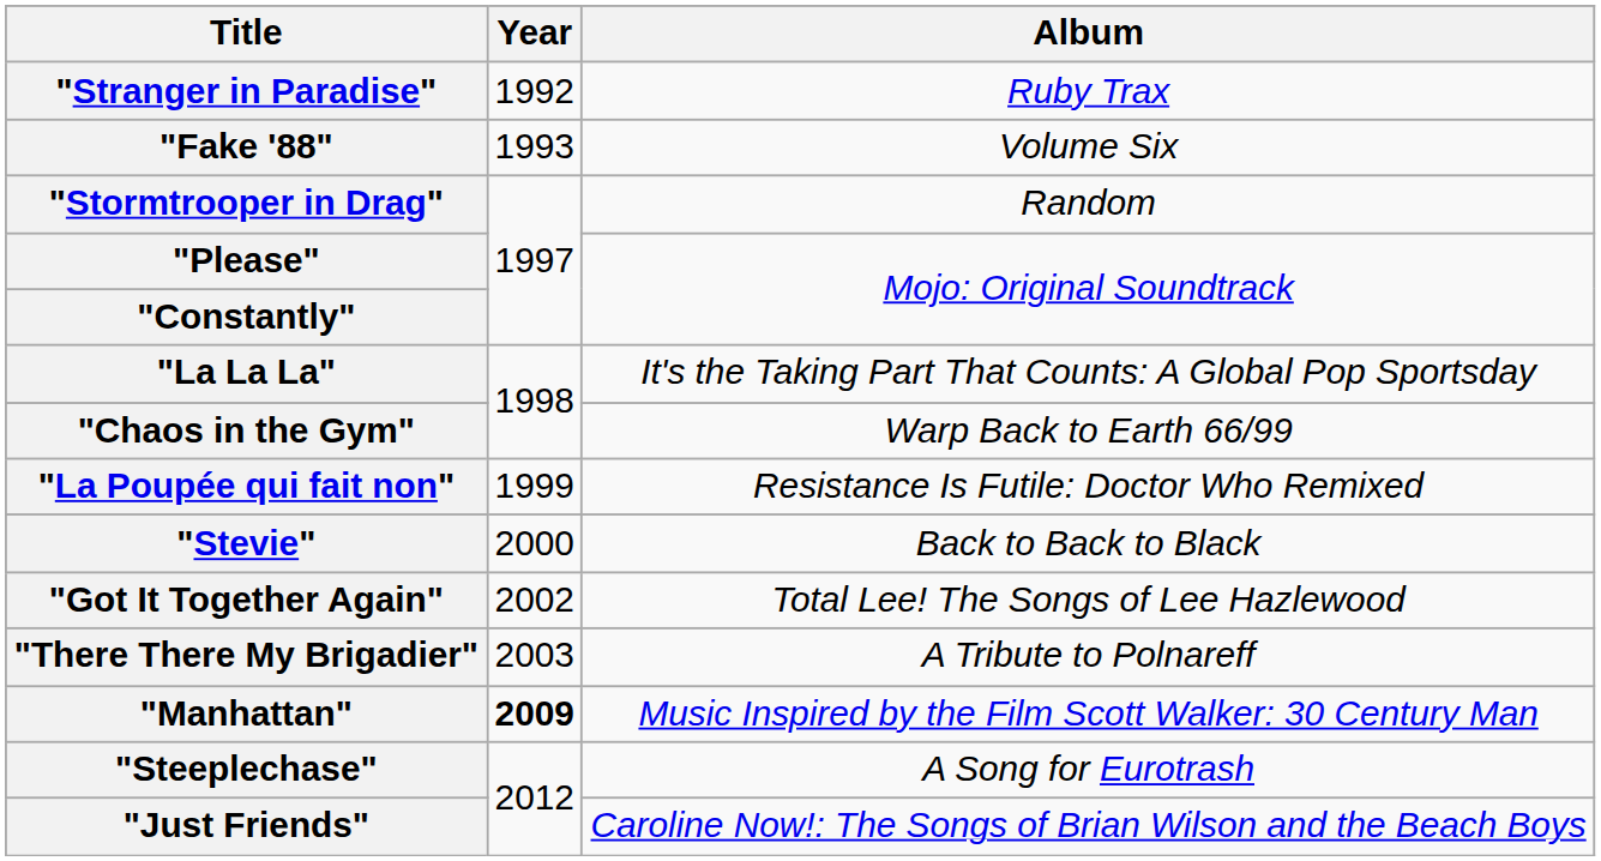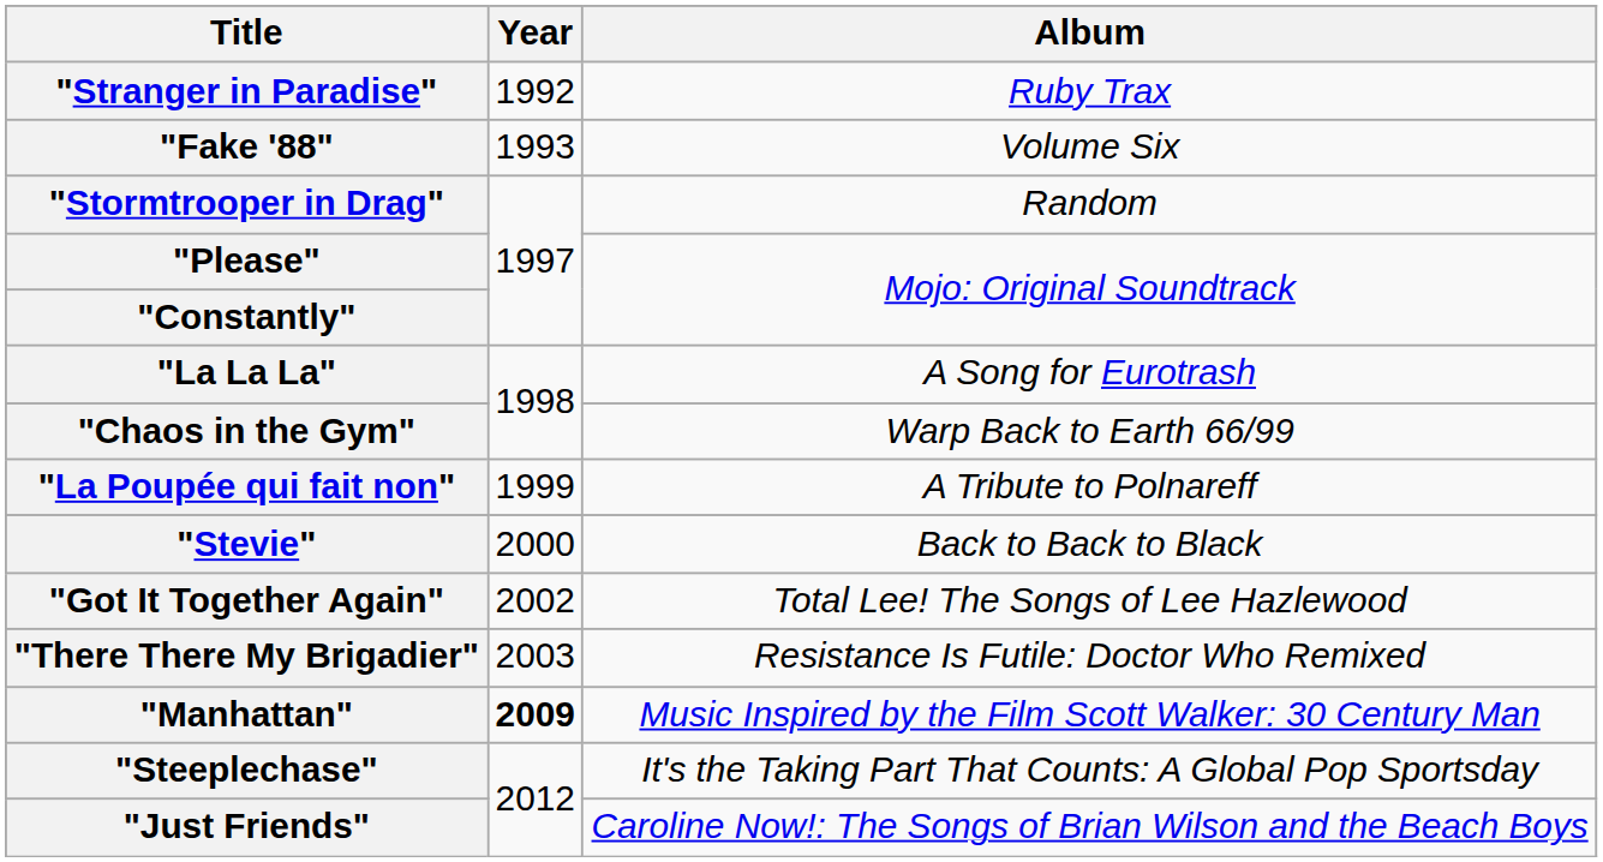"La La La" | Album: It's the Taking Part That Counts: A Global Pop Sportsday -> A Song for Eurotrash
"La Poupée qui fait non" | Album: Resistance Is Futile: Doctor Who Remixed -> A Tribute to Polnareff
"There There My Brigadier" | Album: A Tribute to Polnareff -> Resistance Is Futile: Doctor Who Remixed
"Steeplechase" | Album: A Song for Eurotrash -> It's the Taking Part That Counts: A Global Pop Sportsday
